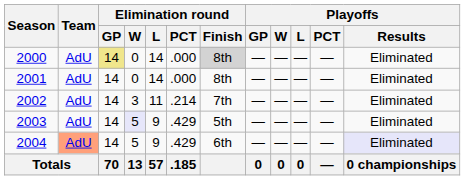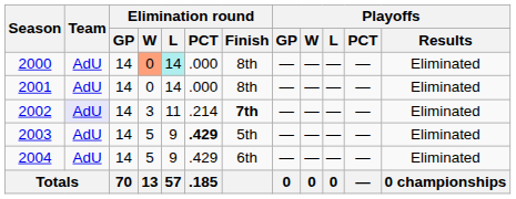2000 | Elimination round / GP: khaki background -> no background
2000 | Elimination round / W: no background -> lightsalmon background
2000 | Elimination round / L: no background -> paleturquoise background
2000 | Elimination round / Finish: lightgrey background -> no background
2002 | Team: no background -> lavender background
2002 | Elimination round / Finish: normal -> bold
2003 | Elimination round / W: lavender background -> no background
2003 | Elimination round / PCT: normal -> bold
2004 | Team: lightsalmon background -> no background
2004 | Playoffs / Results: lavender background -> no background
